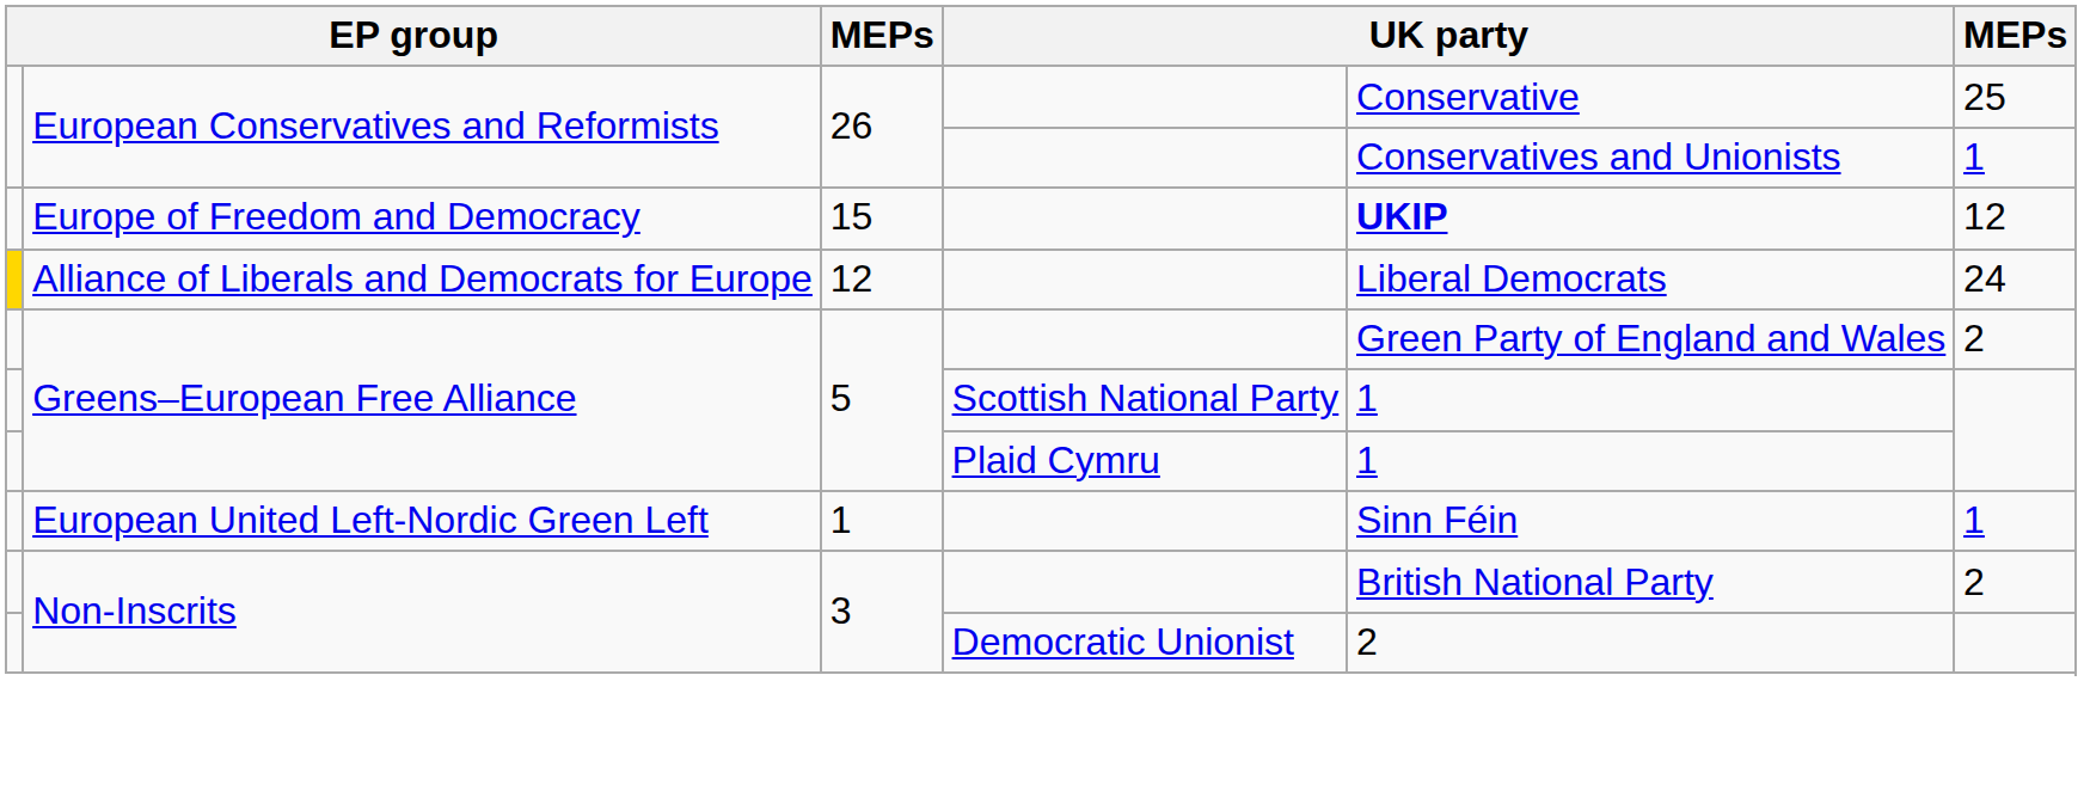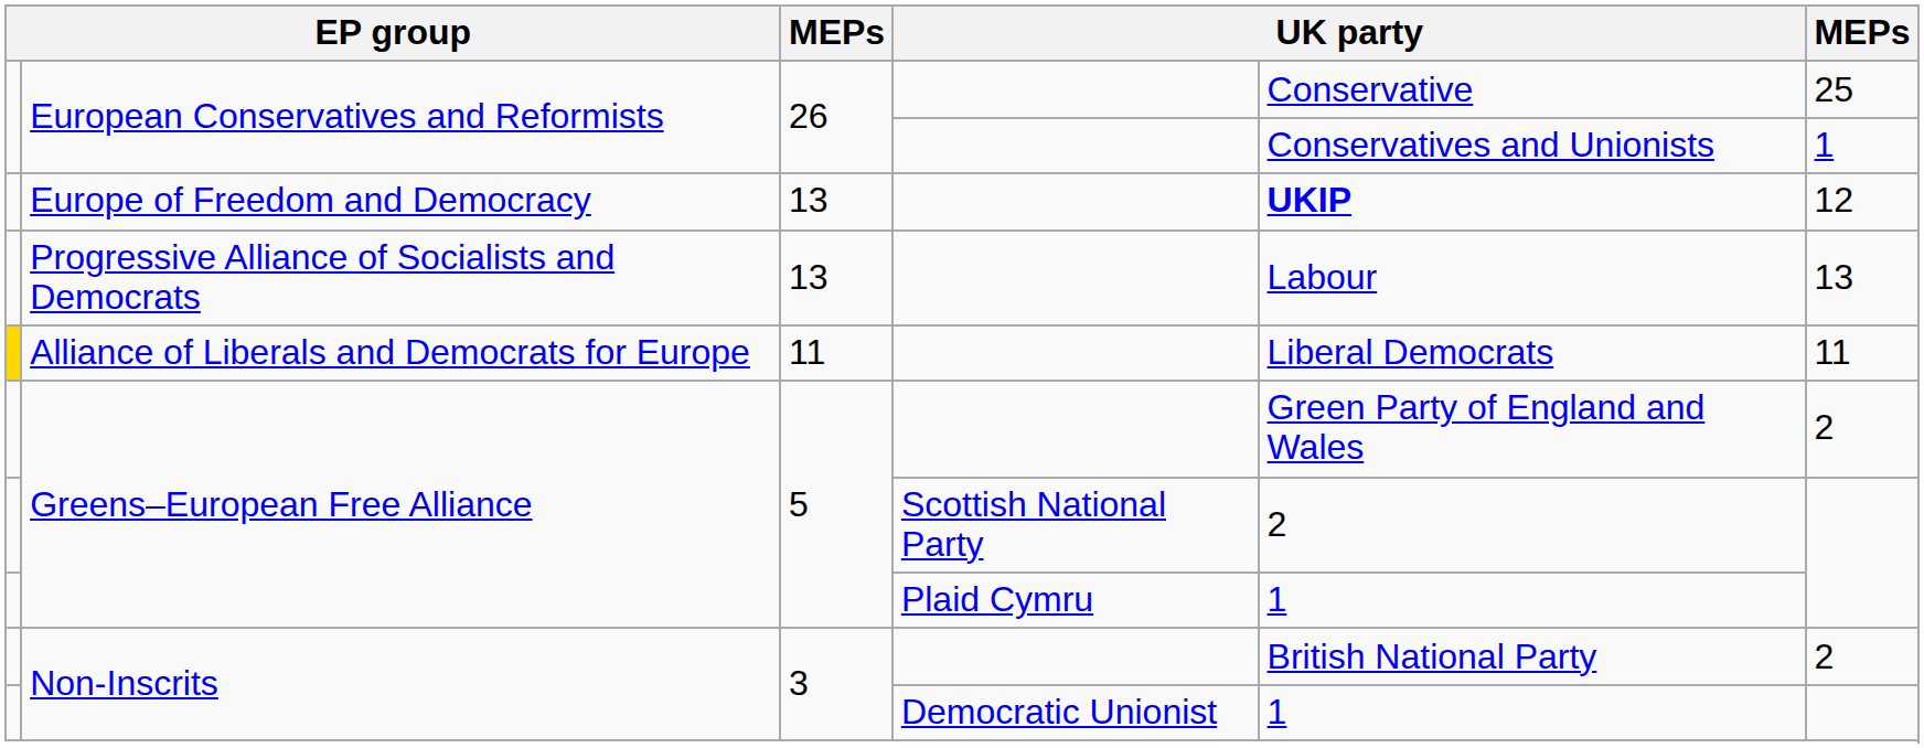Europe of Freedom and Democracy | column 3: 15 -> 13
+ row: Progressive Alliance of Socialists and Democrats | 13 | Labour | 13
Alliance of Liberals and Democrats for Europe | column 3: 12 -> 11
Alliance of Liberals and Democrats for Europe | column 6: 24 -> 11
Greens–European Free Alliance / Scottish National Party | column 5: 1 -> 2
- row: European United Left-Nordic Green Left | 1 | Sinn Féin | 1
Non-Inscrits / Democratic Unionist | column 5: 2 -> 1
